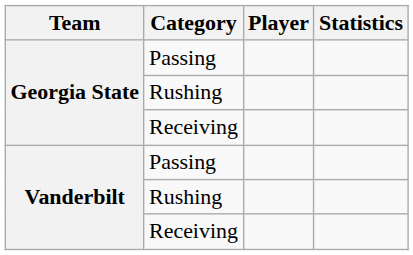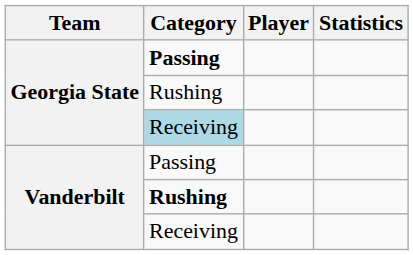Georgia State / Passing | Category: normal -> bold
Georgia State / Receiving | Category: no background -> lightblue background
Vanderbilt / Rushing | Category: normal -> bold
